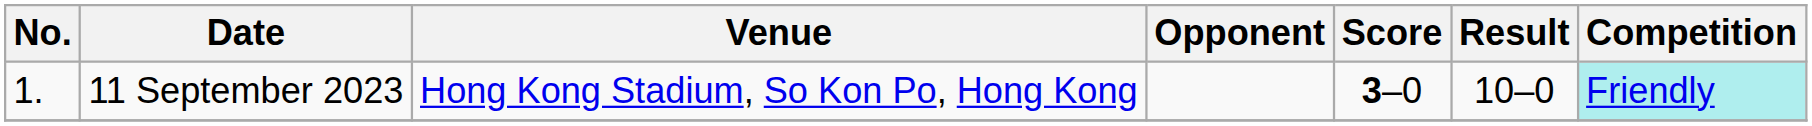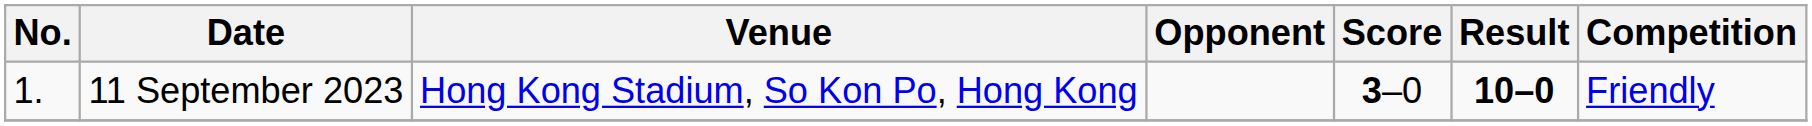11 September 2023 | Result: normal -> bold
11 September 2023 | Competition: paleturquoise background -> no background
